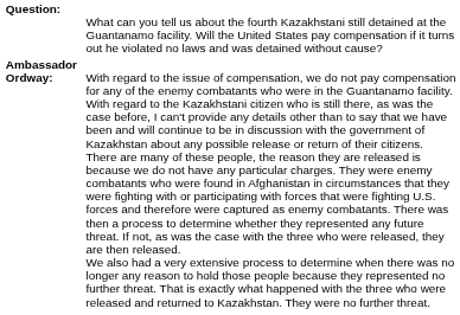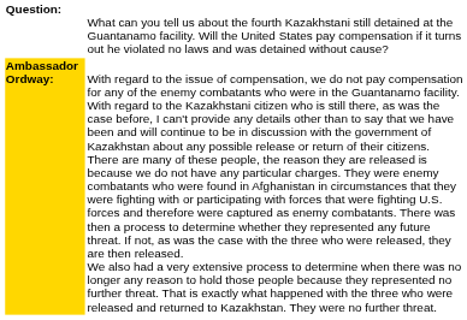Ambassador Ordway: | column 1: no background -> gold background
